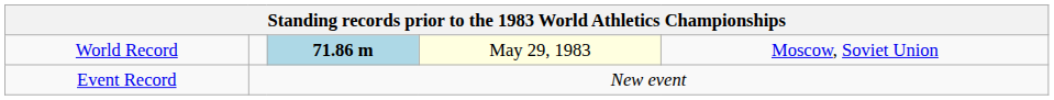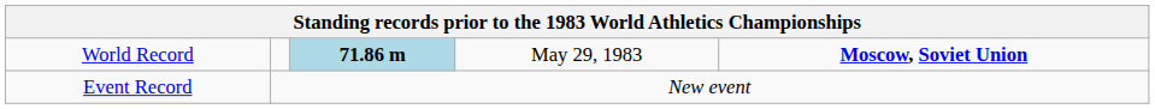World Record | column 4: lightyellow background -> no background
World Record | column 5: normal -> bold
